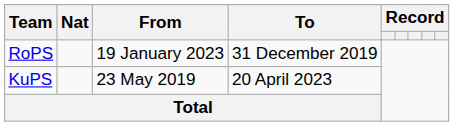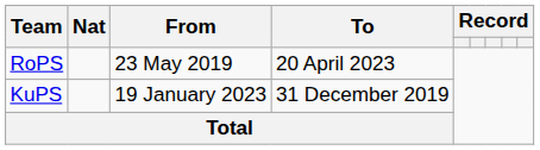RoPS | From: 19 January 2023 -> 23 May 2019
RoPS | To: 31 December 2019 -> 20 April 2023
KuPS | From: 23 May 2019 -> 19 January 2023
KuPS | To: 20 April 2023 -> 31 December 2019
